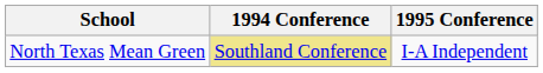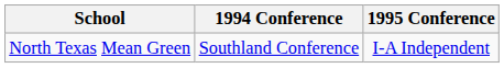row 2 | 1994 Conference: khaki background -> no background
